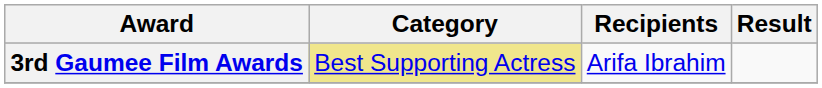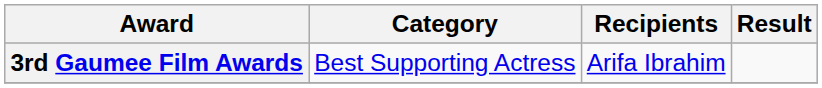3rd Gaumee Film Awards | Category: khaki background -> no background
